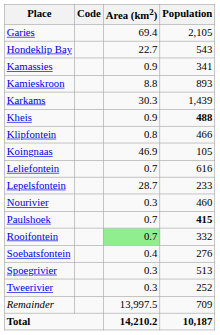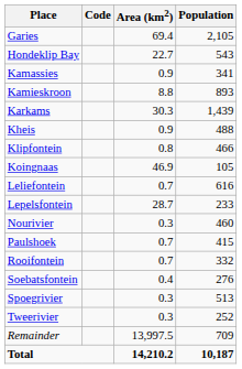Kheis | Population: bold -> normal
Paulshoek | Population: bold -> normal
Rooifontein | Area (km2): lightgreen background -> no background
